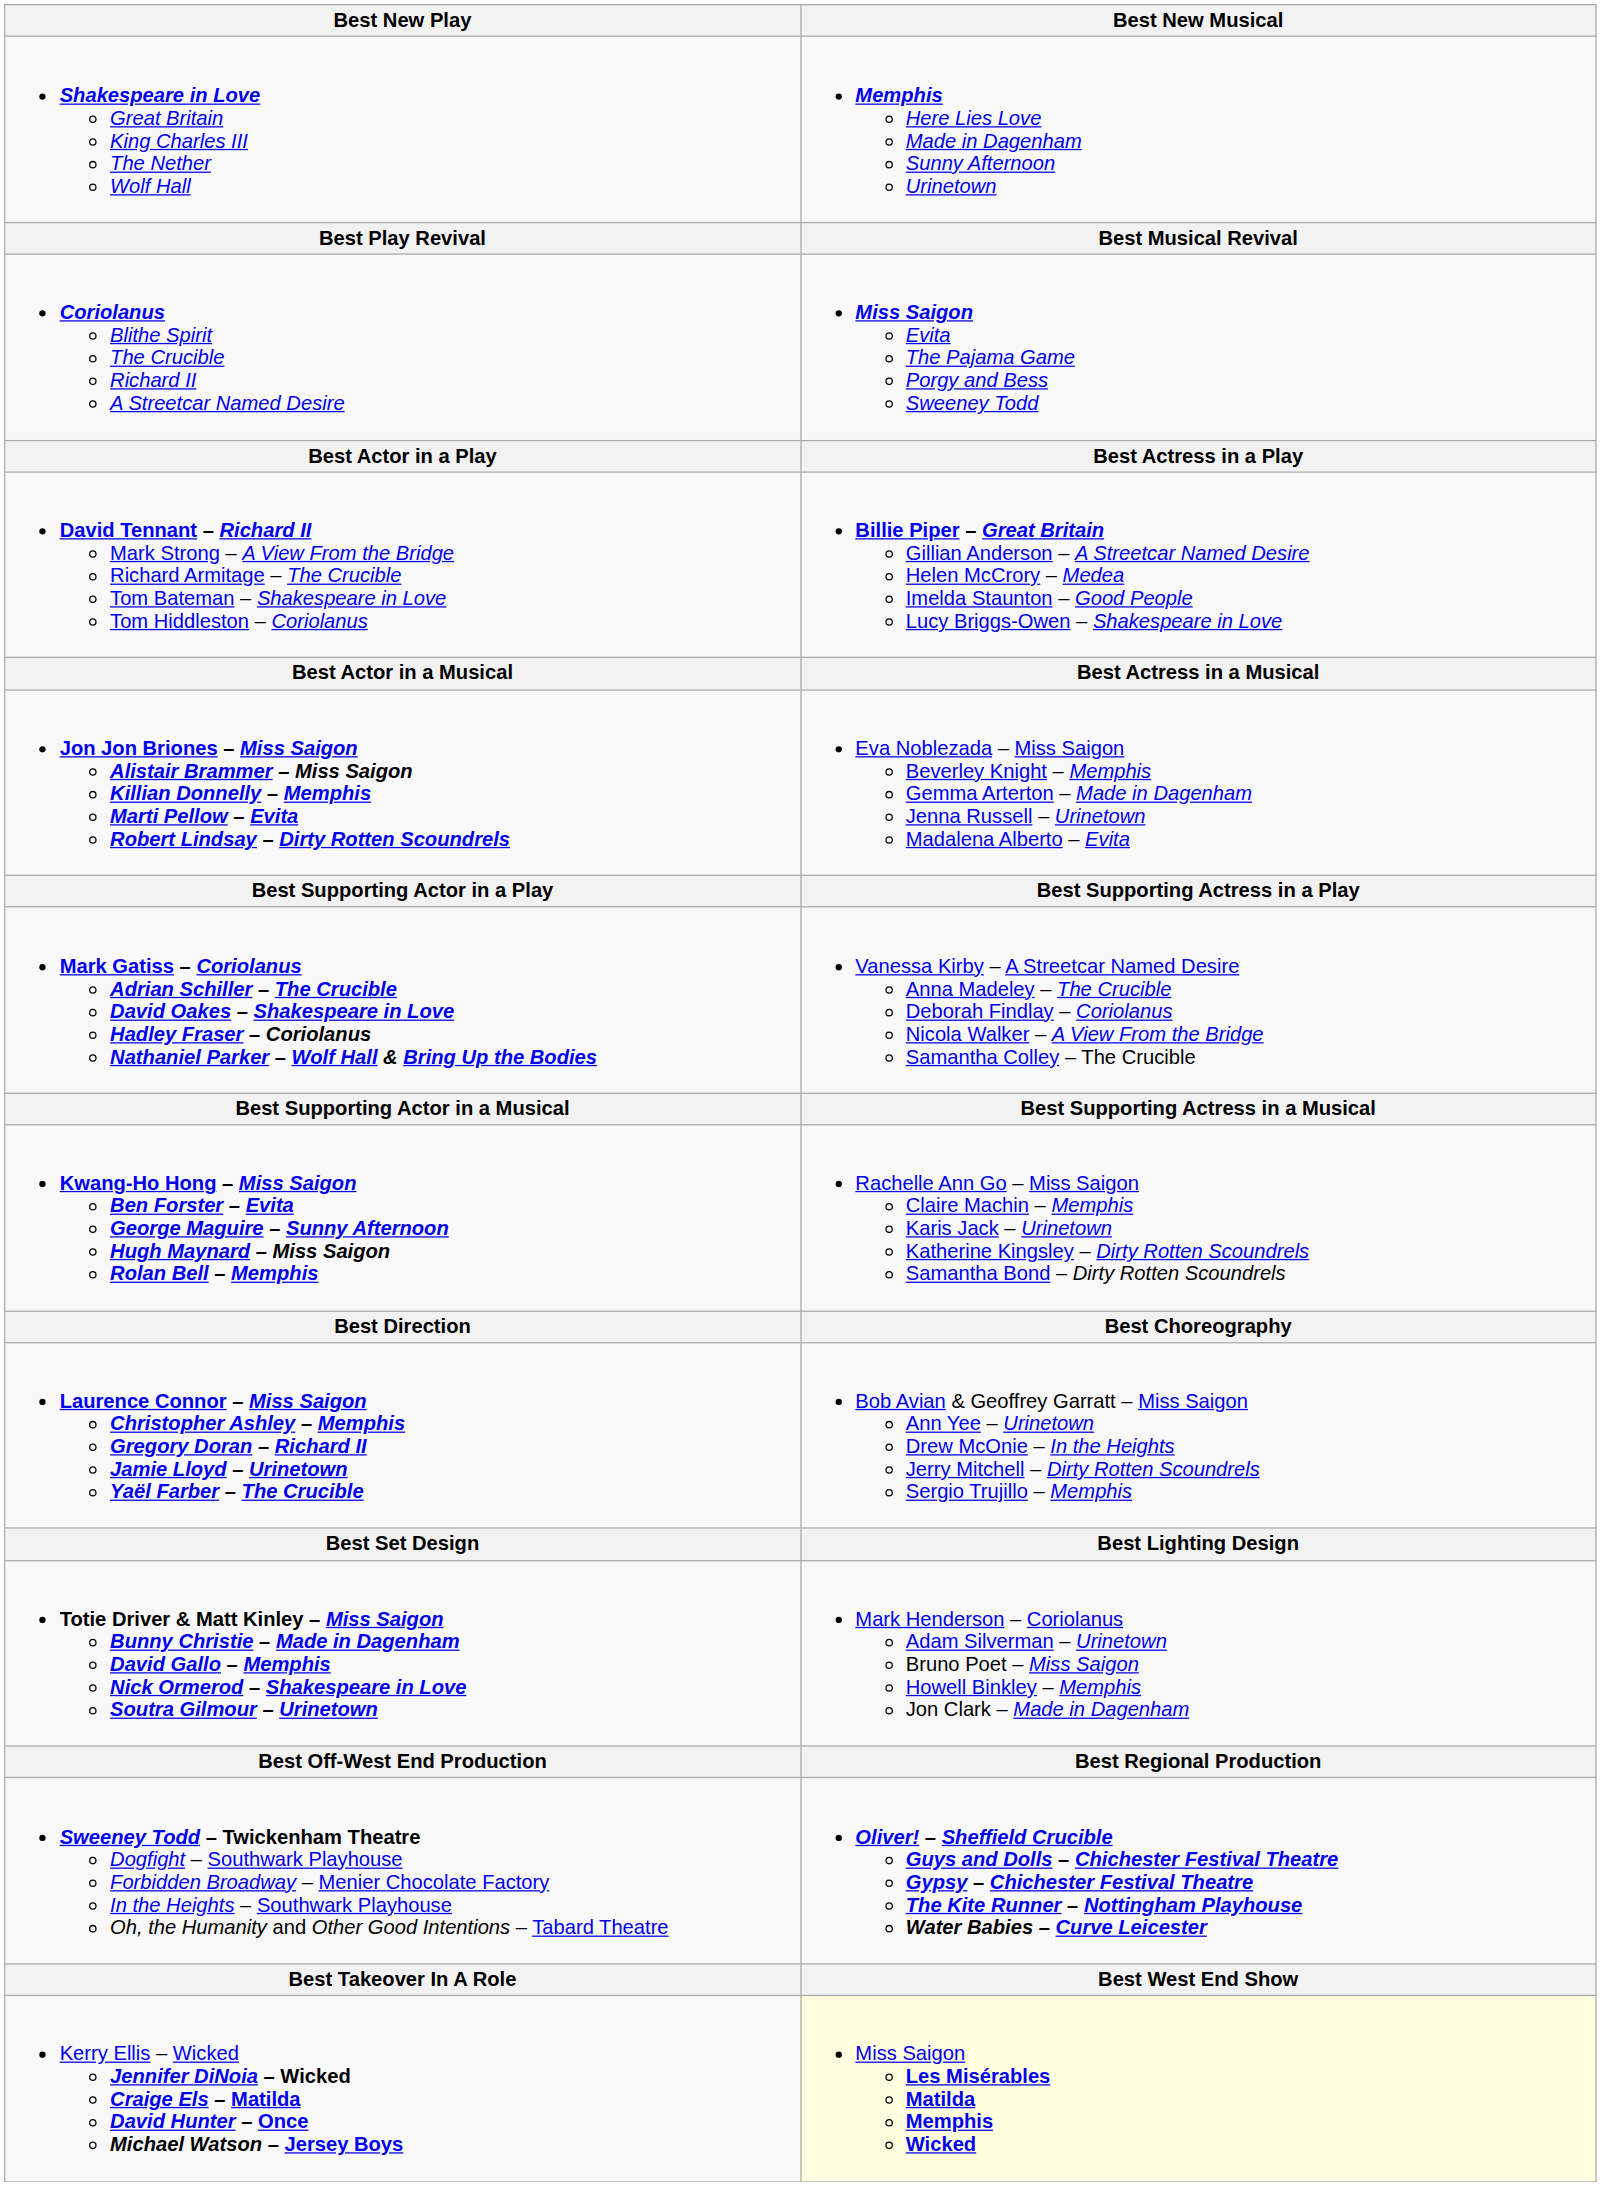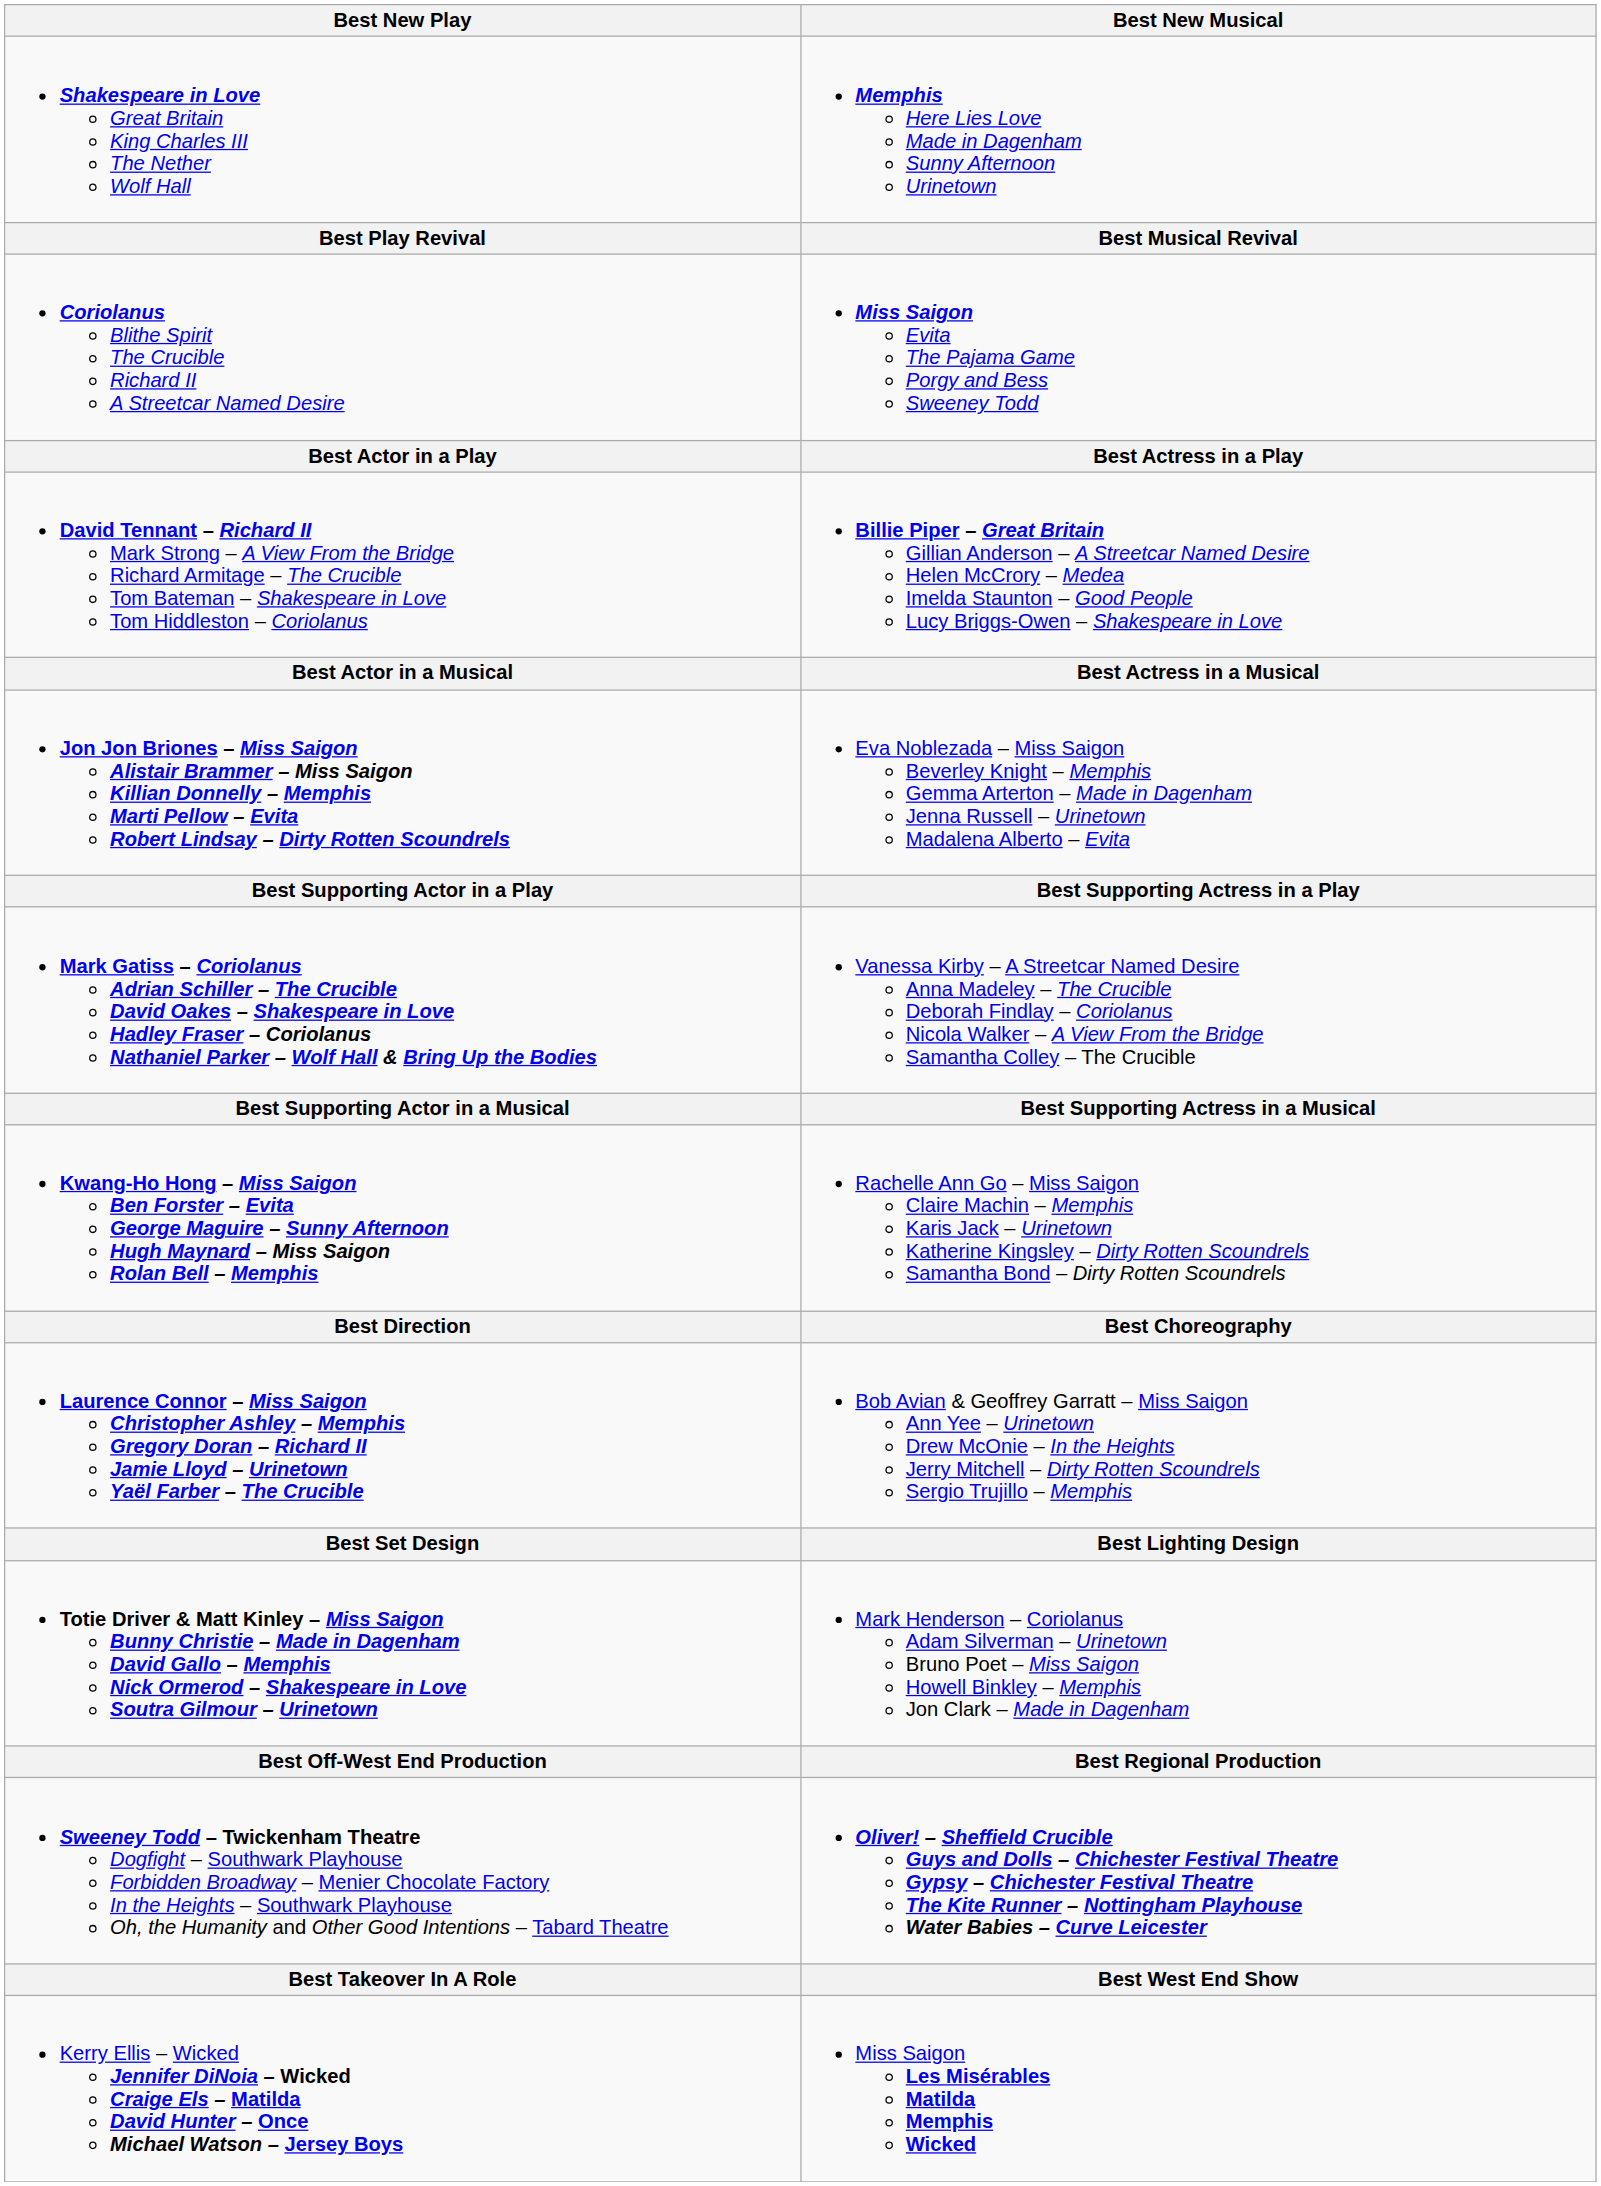row 20 | Best New Musical: lightyellow background -> no background
